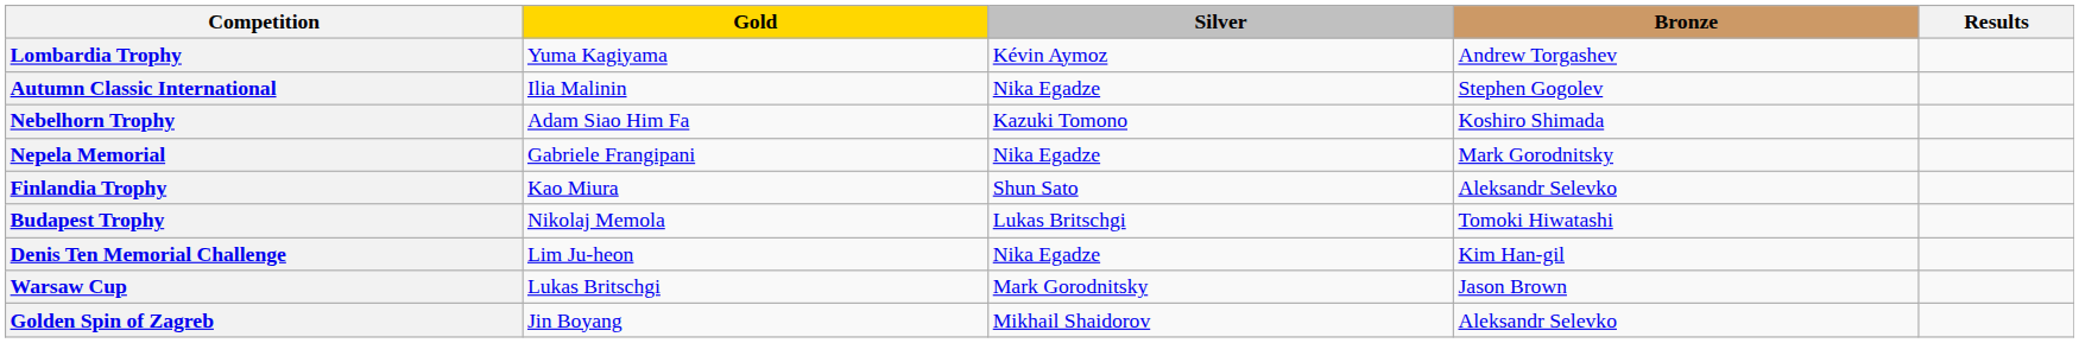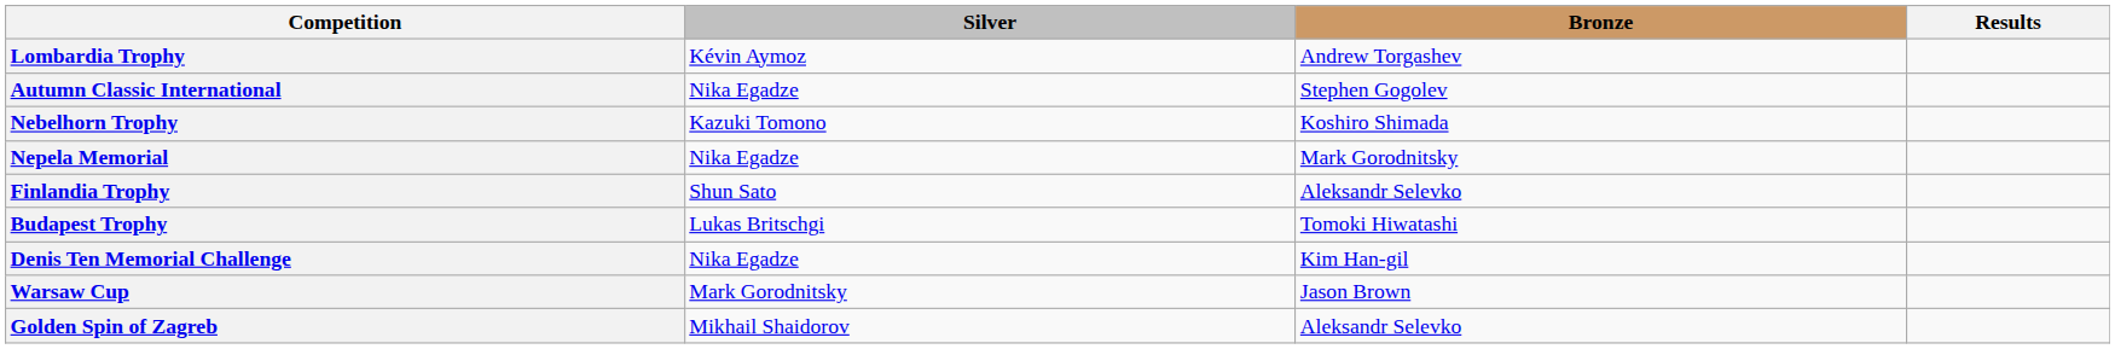- column: Gold | Yuma Kagiyama | Ilia Malinin | Adam Siao Him Fa | Gabriele Frangipani | Kao Miura | Nikolaj Memola | Lim Ju-heon | Lukas Britschgi | Jin Boyang
